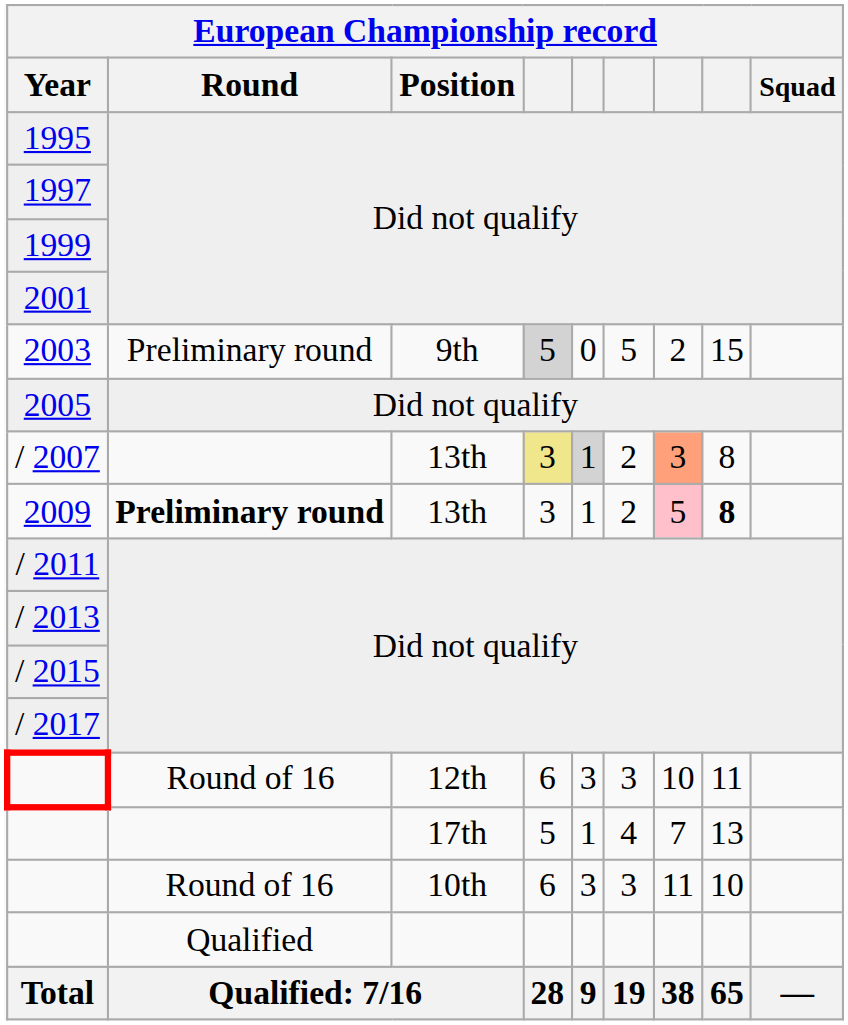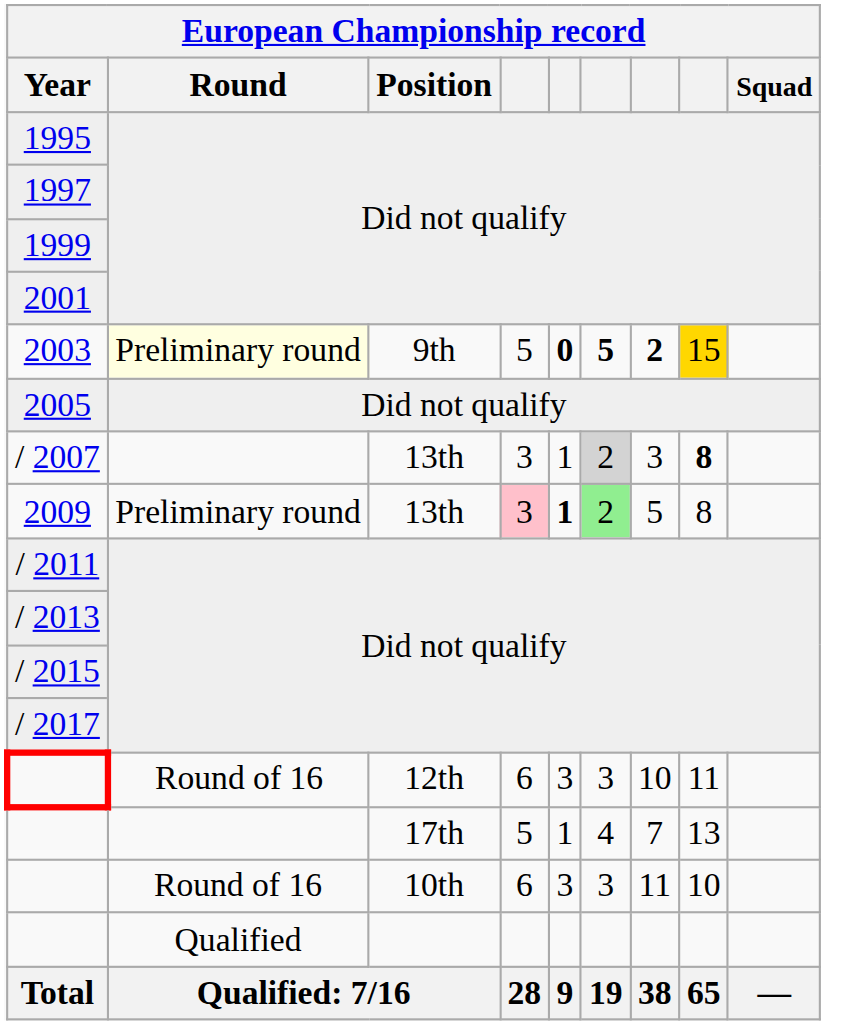2003 | Round: no background -> lightyellow background
2003 | column 4: lightgrey background -> no background
2003 | column 5: normal -> bold
2003 | column 6: normal -> bold
2003 | column 7: normal -> bold
2003 | column 8: no background -> gold background
/ 2007 | column 4: khaki background -> no background
/ 2007 | column 5: lightgrey background -> no background
/ 2007 | column 6: no background -> lightgrey background
/ 2007 | column 7: lightsalmon background -> no background
/ 2007 | column 8: normal -> bold
2009 | Round: bold -> normal
2009 | column 4: no background -> pink background
2009 | column 5: normal -> bold
2009 | column 6: no background -> lightgreen background
2009 | column 7: pink background -> no background
2009 | column 8: bold -> normal
